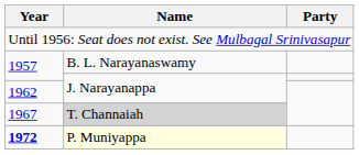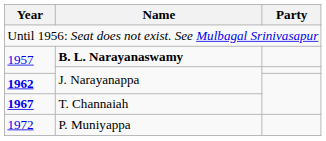1957 / B. L. Narayanaswamy | Name: normal -> bold
1962 | Year: normal -> bold
1967 | Year: normal -> bold
1967 | Name: lightgrey background -> no background
1972 | Year: bold -> normal
1972 | Name: lightyellow background -> no background
